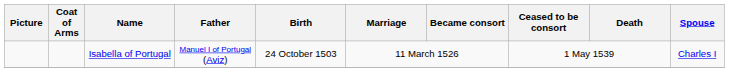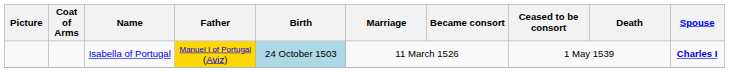Isabella of Portugal | Father: no background -> gold background
Isabella of Portugal | Birth: no background -> lightblue background
Isabella of Portugal | Spouse: normal -> bold
